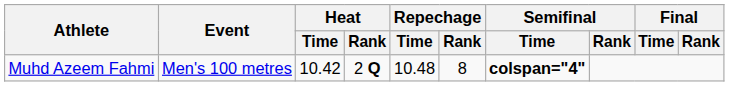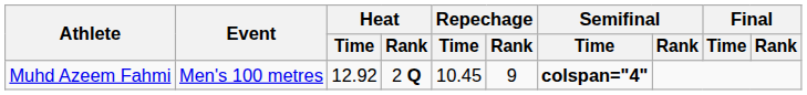Muhd Azeem Fahmi | Heat / Time: 10.42 -> 12.92
Muhd Azeem Fahmi | Repechage / Time: 10.48 -> 10.45
Muhd Azeem Fahmi | Repechage / Rank: 8 -> 9
